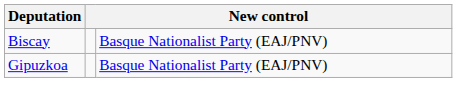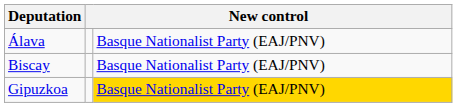+ row: Álava | Basque Nationalist Party (EAJ/PNV)
Gipuzkoa | column 3: no background -> gold background
